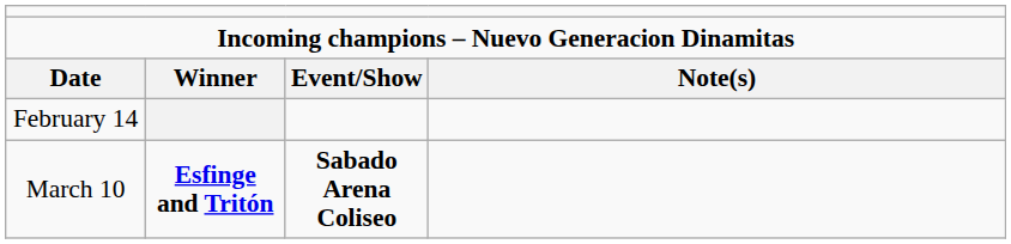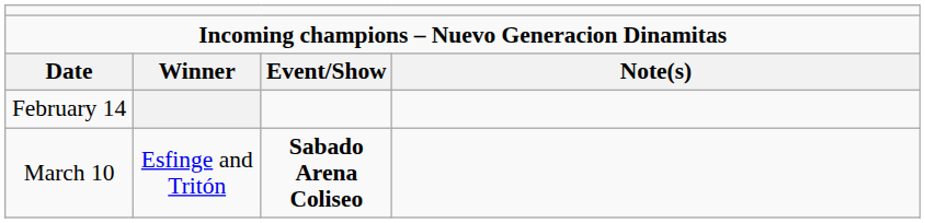March 10 | column 2: bold -> normal
